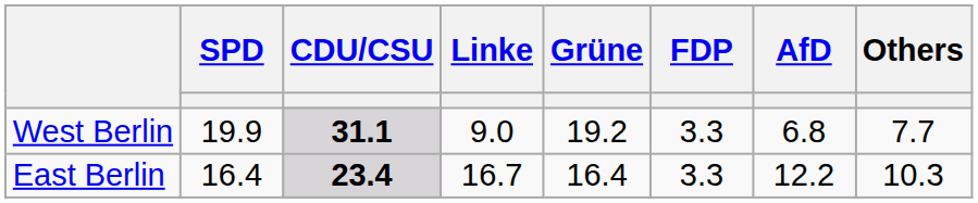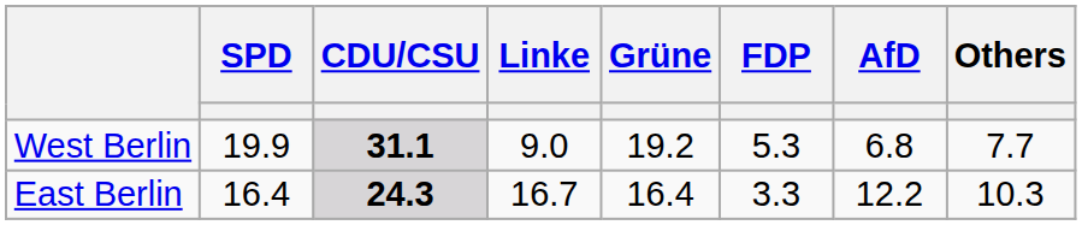West Berlin | FDP: 3.3 -> 5.3
East Berlin | CDU/CSU: 23.4 -> 24.3
